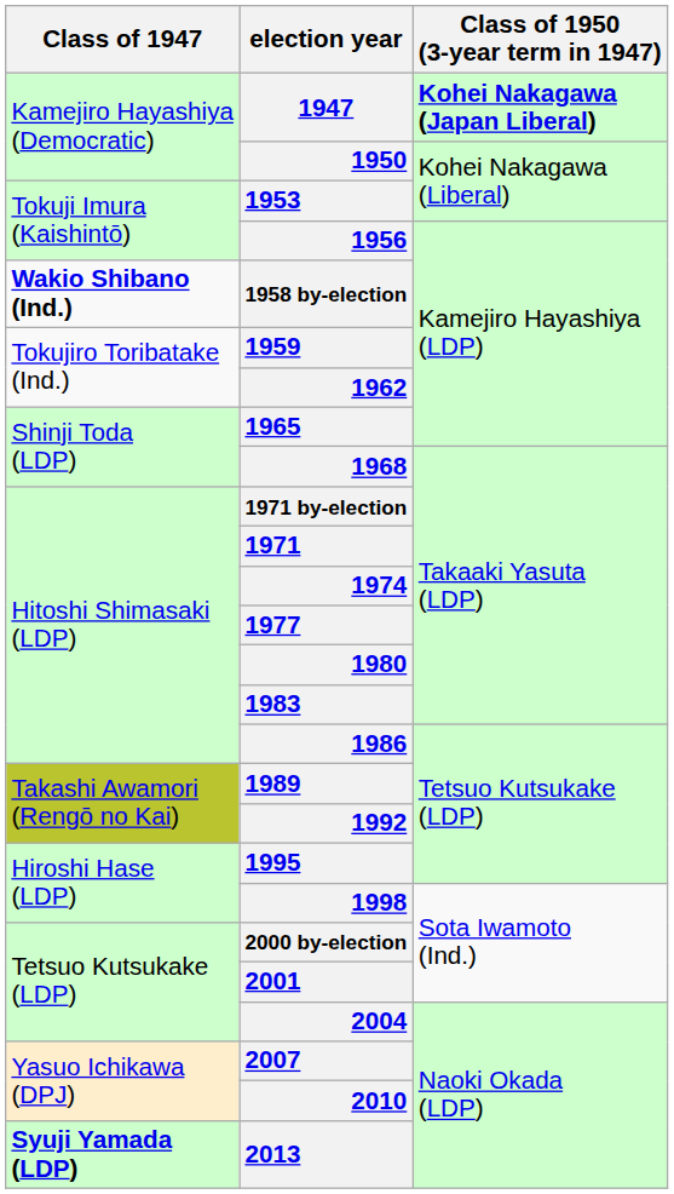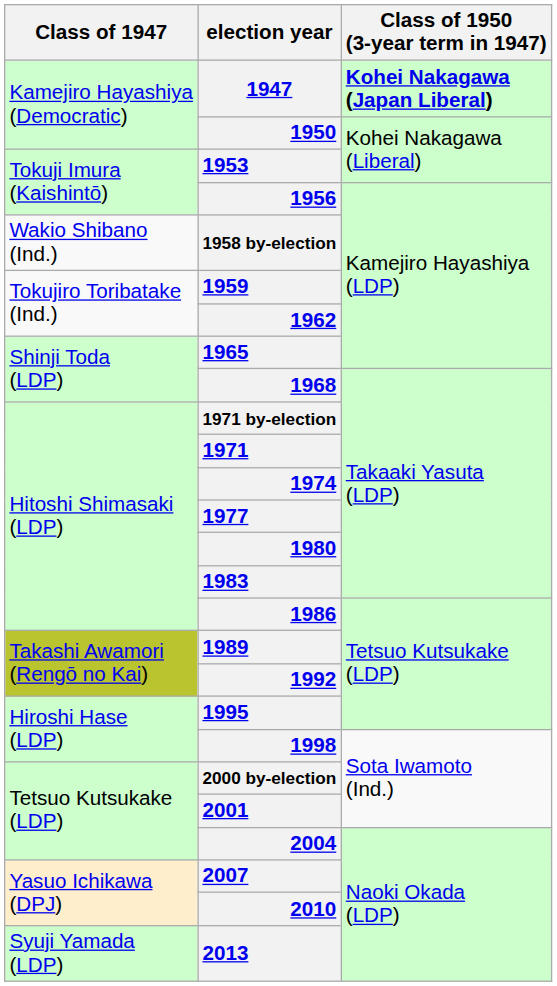1958 by-election | Class of 1947: bold -> normal
2013 | Class of 1947: bold -> normal
